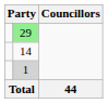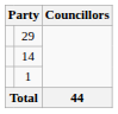29 | column 2: lightgreen background -> no background
1 | column 2: lightgrey background -> no background
